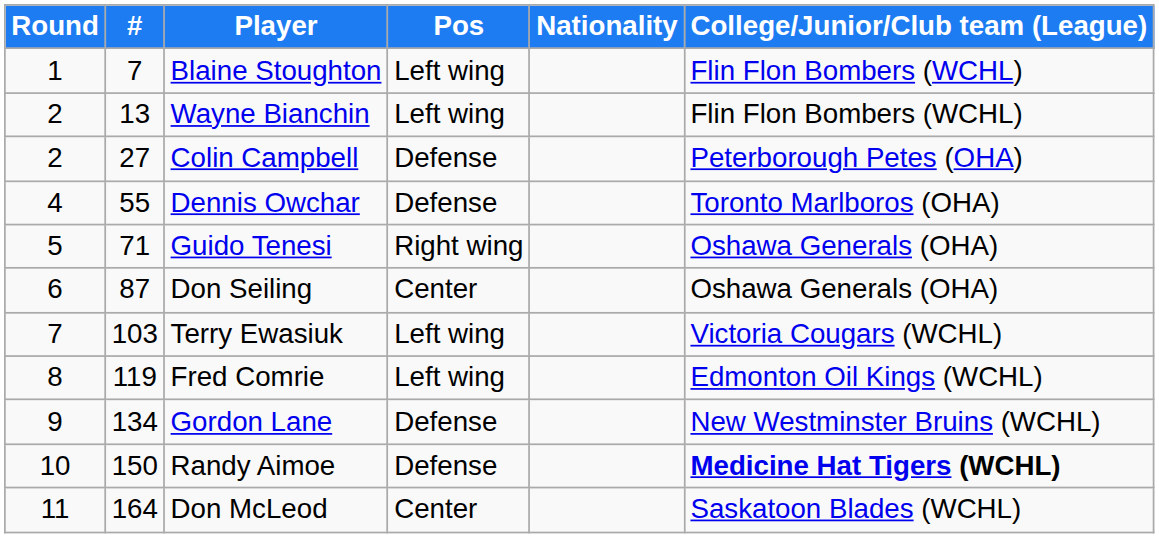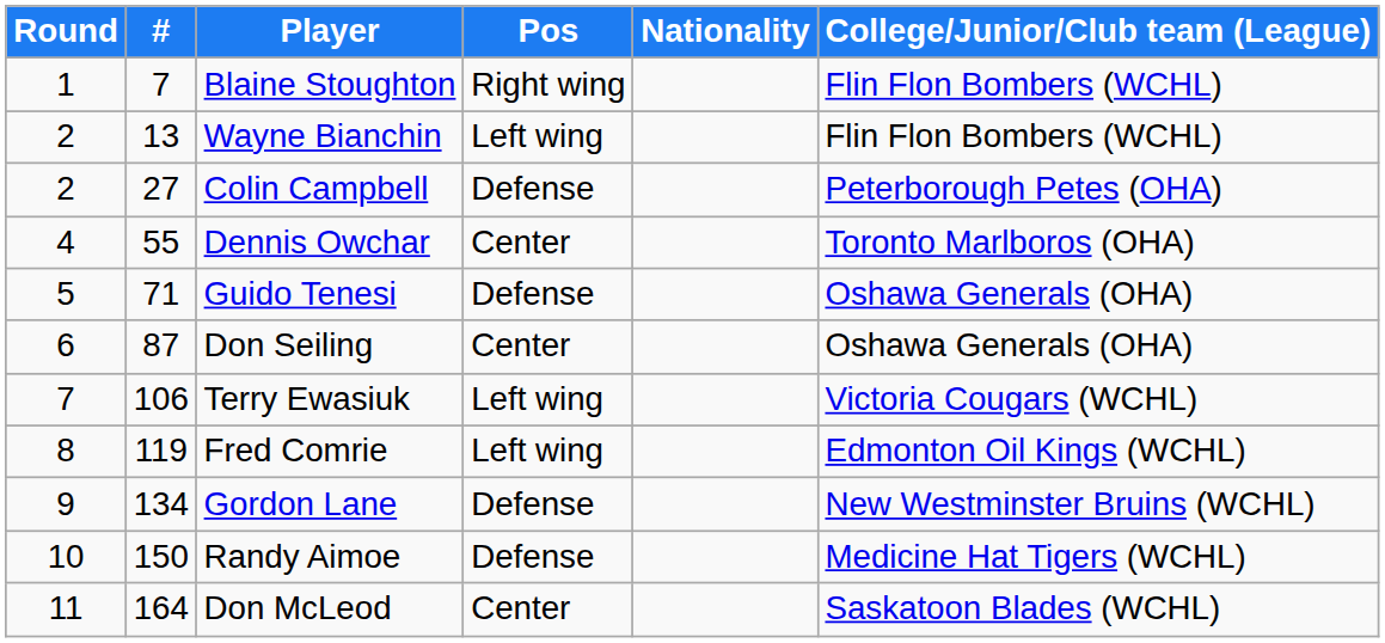Blaine Stoughton | Pos: Left wing -> Right wing
Dennis Owchar | Pos: Defense -> Center
Guido Tenesi | Pos: Right wing -> Defense
Terry Ewasiuk | #: 103 -> 106
Randy Aimoe | College/Junior/Club team (League): bold -> normal
